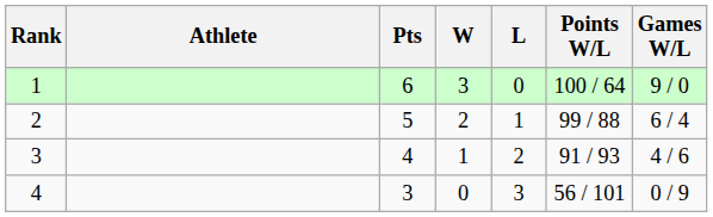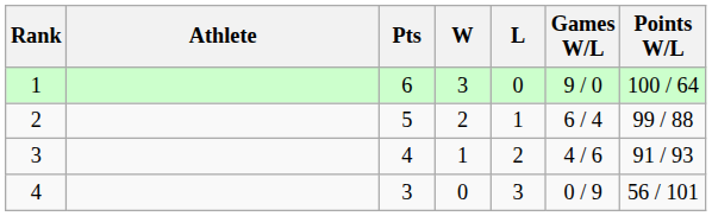columns swapped: Games W/L <-> Points W/L
